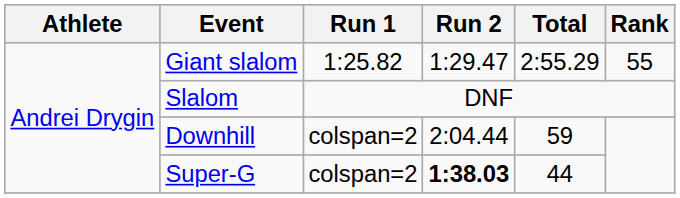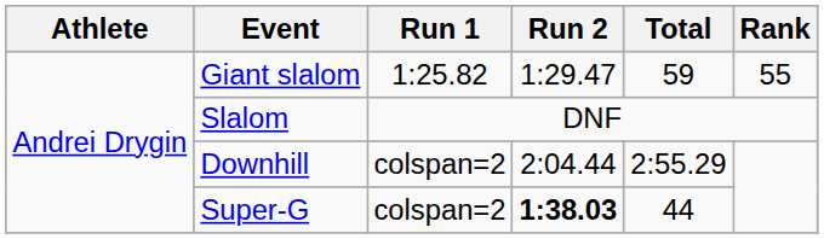Giant slalom | Total: 2:55.29 -> 59
Downhill | Total: 59 -> 2:55.29
